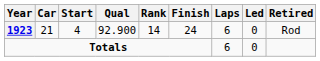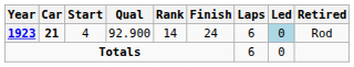1923 | Car: normal -> bold
1923 | Led: no background -> lightblue background
